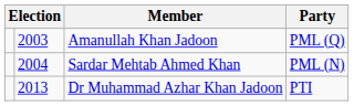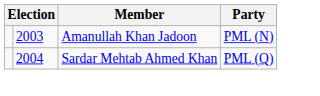Amanullah Khan Jadoon | Party: PML (Q) -> PML (N)
Sardar Mehtab Ahmed Khan | Party: PML (N) -> PML (Q)
- row: 2013 | Dr Muhammad Azhar Khan Jadoon | PTI
